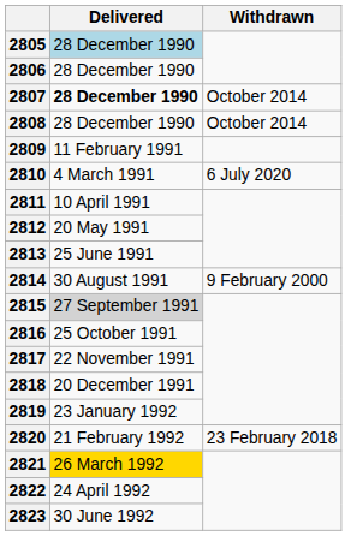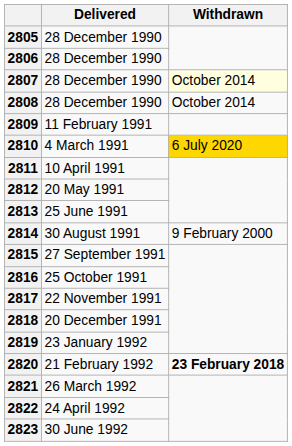2805 | Delivered: lightblue background -> no background
2807 | Delivered: bold -> normal
2807 | Withdrawn: no background -> lightyellow background
2810 | Withdrawn: no background -> gold background
2815 | Delivered: lightgrey background -> no background
2820 | Withdrawn: normal -> bold
2821 | Delivered: gold background -> no background
